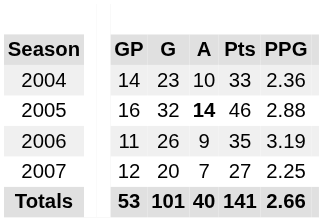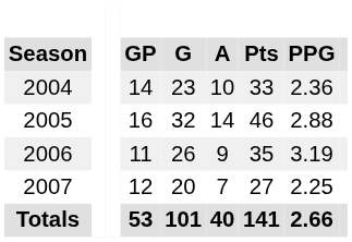2005 | A: bold -> normal
